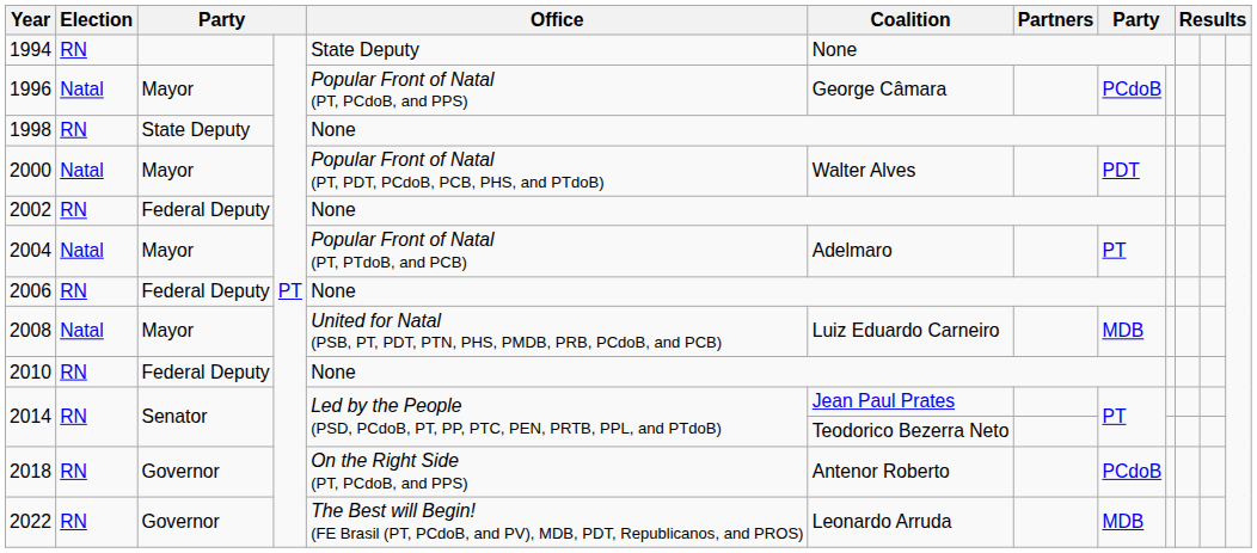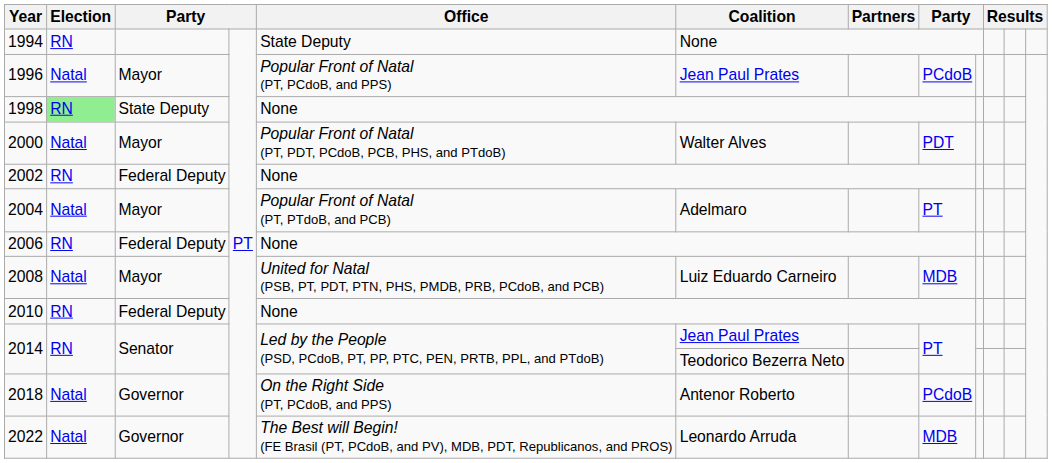1996 | Coalition: George Câmara -> Jean Paul Prates
1998 | Election: no background -> lightgreen background
2018 | Election: RN -> Natal
2022 | Election: RN -> Natal
